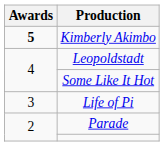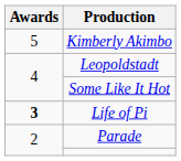Kimberly Akimbo | Awards: bold -> normal
Life of Pi | Awards: normal -> bold
